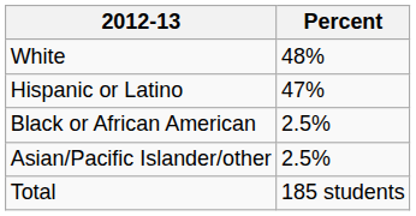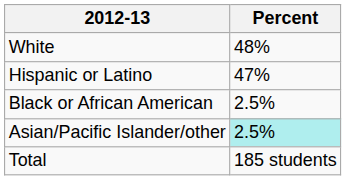Asian/Pacific Islander/other | Percent: no background -> paleturquoise background
